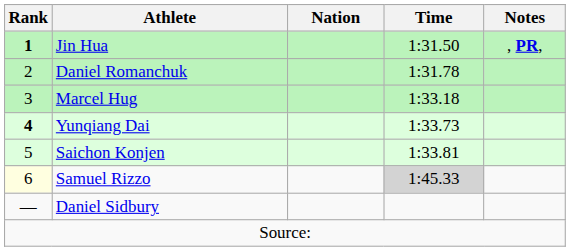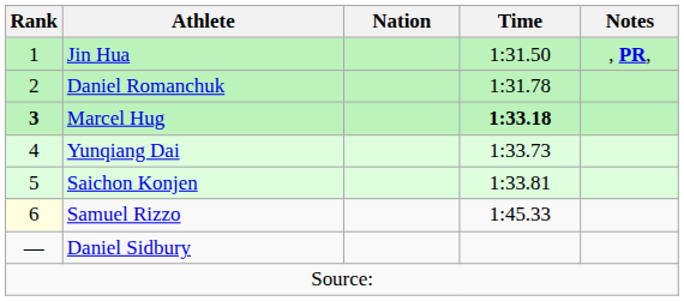Jin Hua | Rank: bold -> normal
Marcel Hug | Rank: normal -> bold
Marcel Hug | Time: normal -> bold
Yunqiang Dai | Rank: bold -> normal
Samuel Rizzo | Time: lightgrey background -> no background
